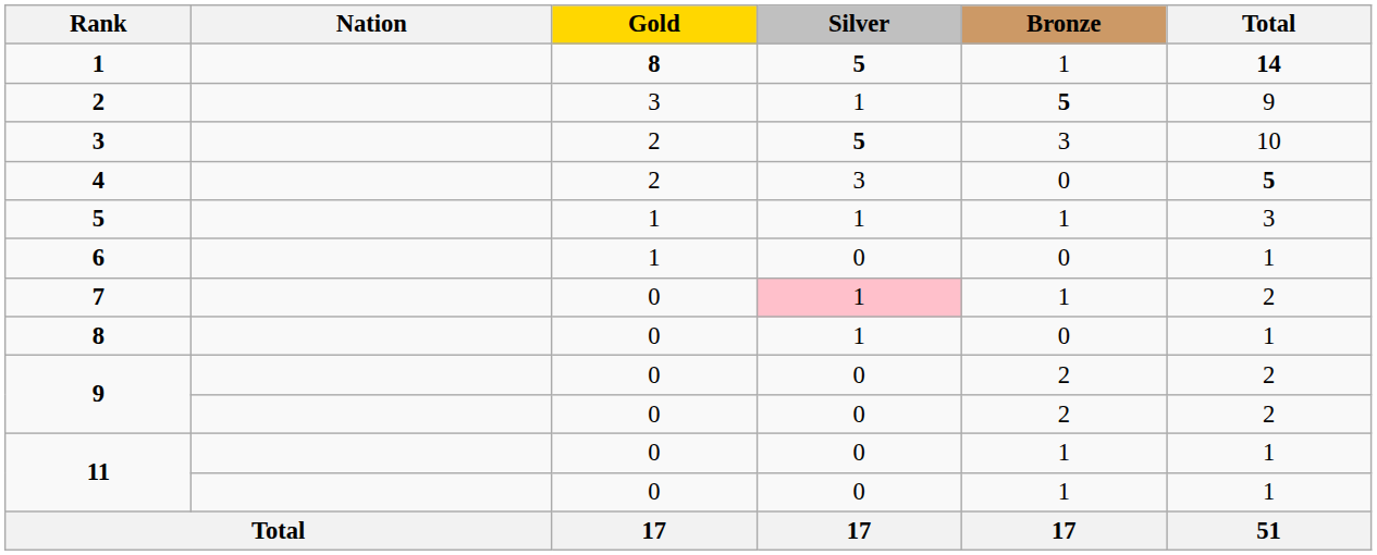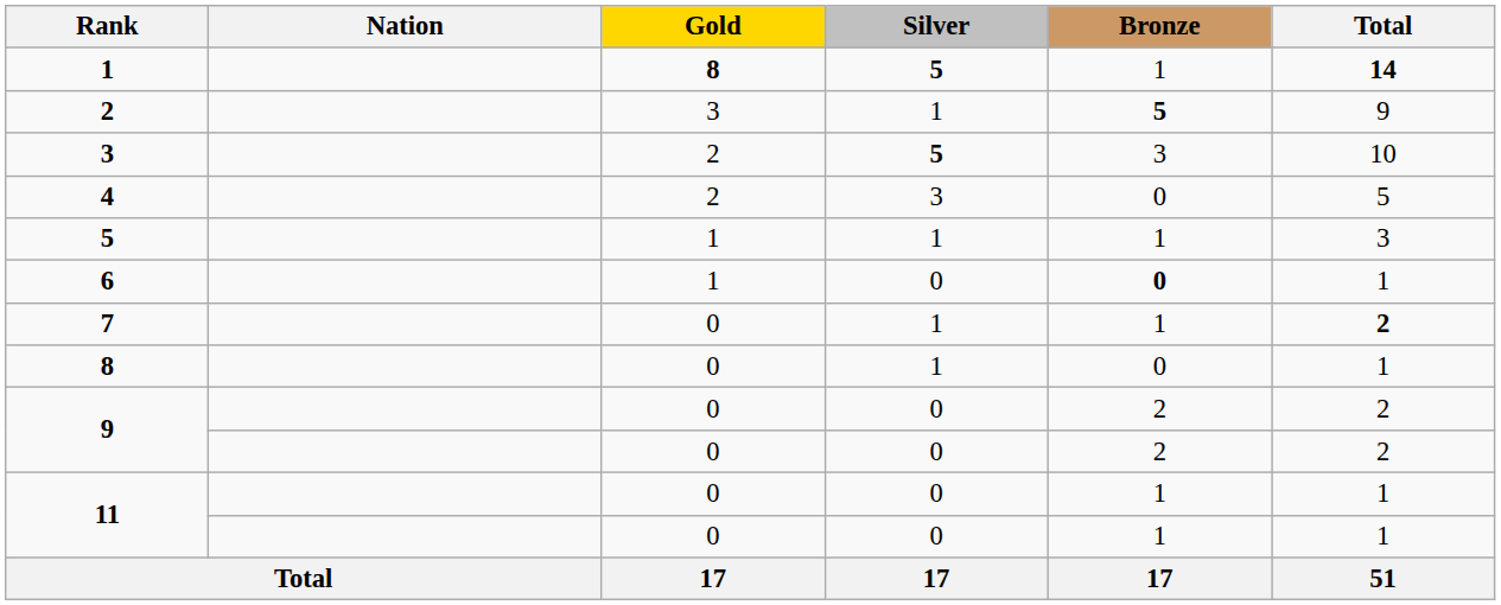4 | Total: bold -> normal
6 | Bronze: normal -> bold
7 | Silver: pink background -> no background
7 | Total: normal -> bold
